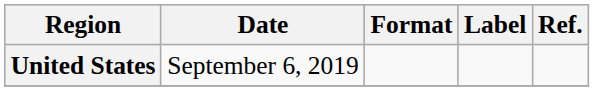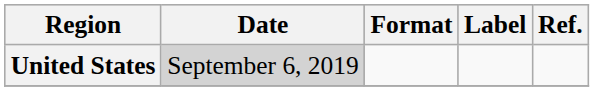United States | Date: no background -> lightgrey background
